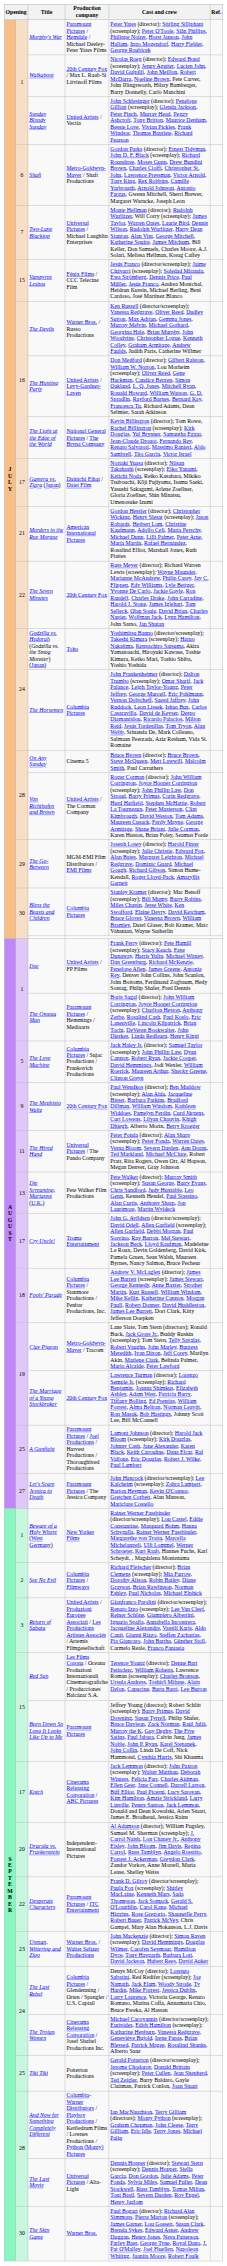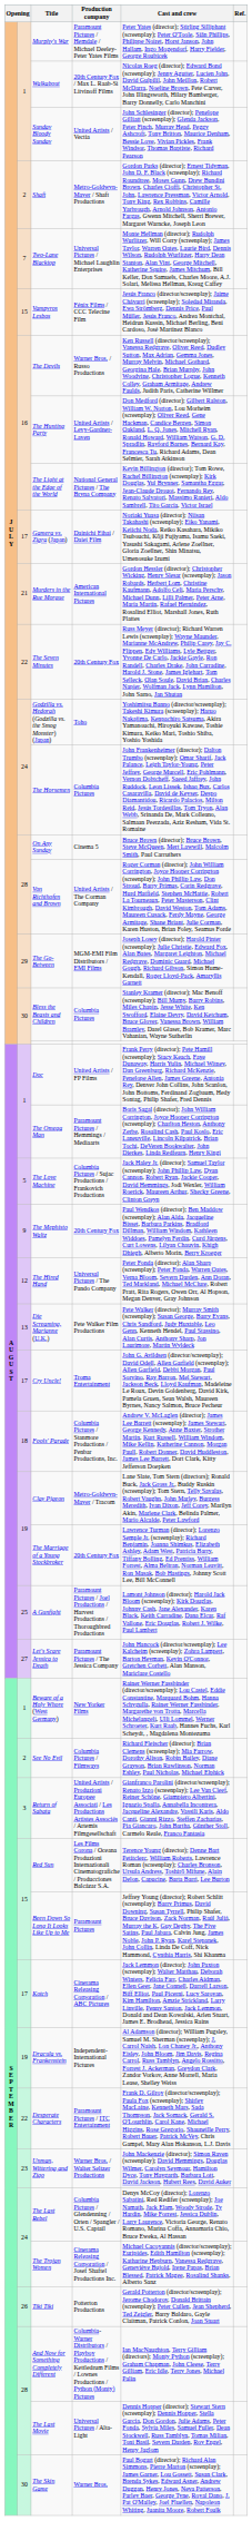Shaft | column 2: 6 -> 2
The Hired Hand | column 2: 11 -> 12
Dracula vs. Frankenstein | column 2: 20 -> 19
Tiki Tiki | column 2: 25 -> 26
